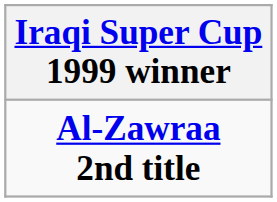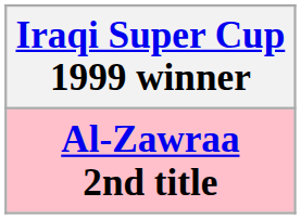row 2 | column 1: no background -> pink background
